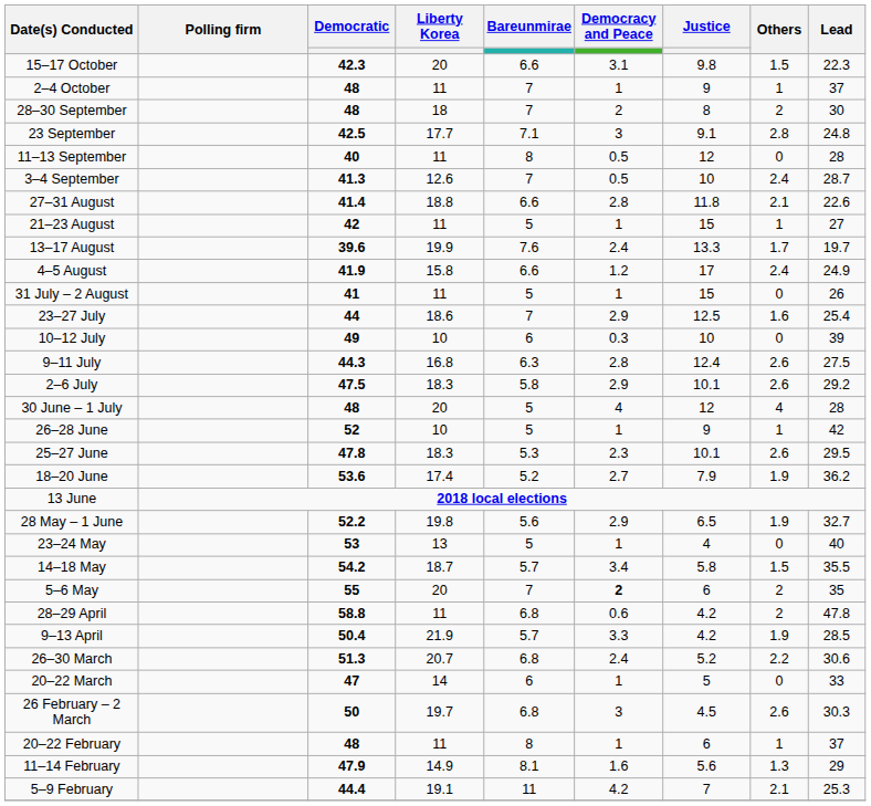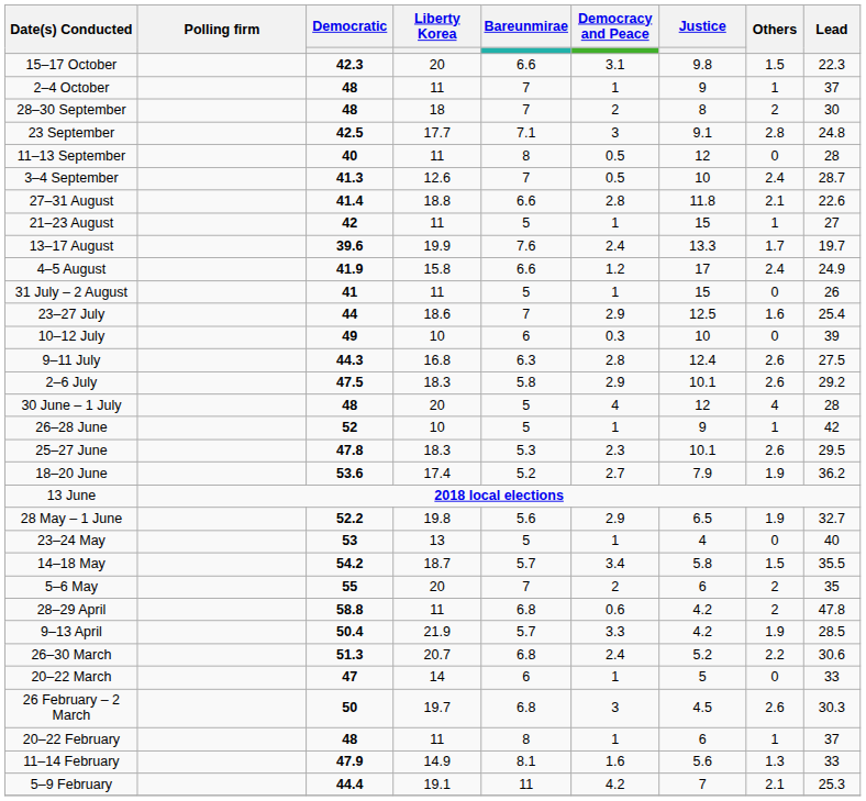5–6 May | Democracy and Peace: bold -> normal
11–14 February | Lead: 29 -> 33
